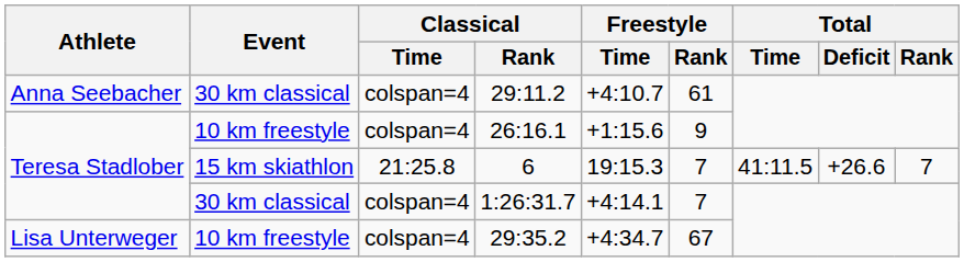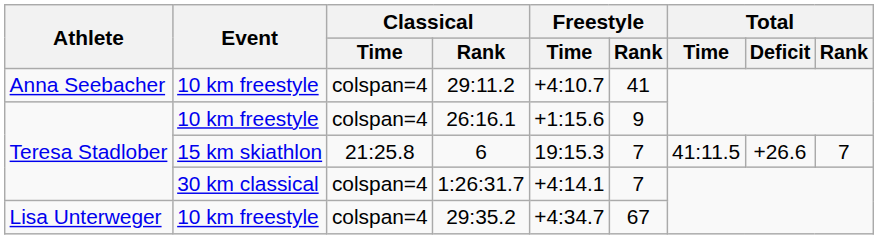29:11.2 | Event: 30 km classical -> 10 km freestyle
29:11.2 | Freestyle / Rank: 61 -> 41
